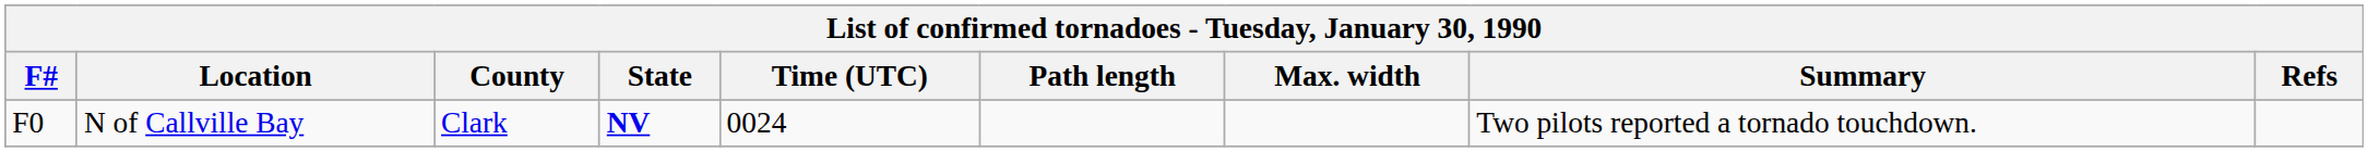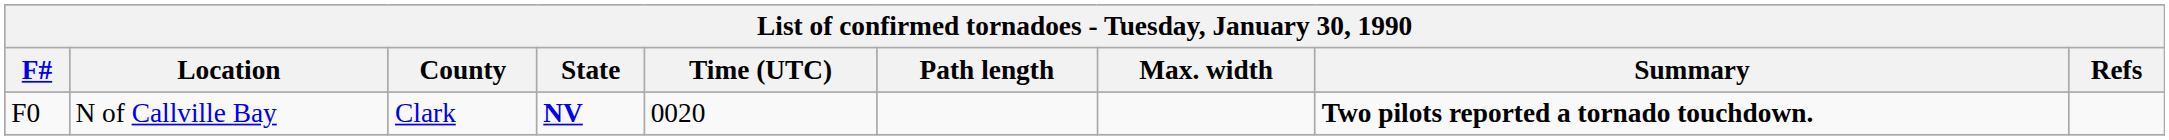N of Callville Bay | Time (UTC): 0024 -> 0020
N of Callville Bay | Summary: normal -> bold
